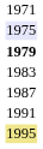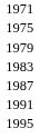1975 | column 1: lavender background -> no background
1979 | column 1: bold -> normal
1995 | column 1: khaki background -> no background
